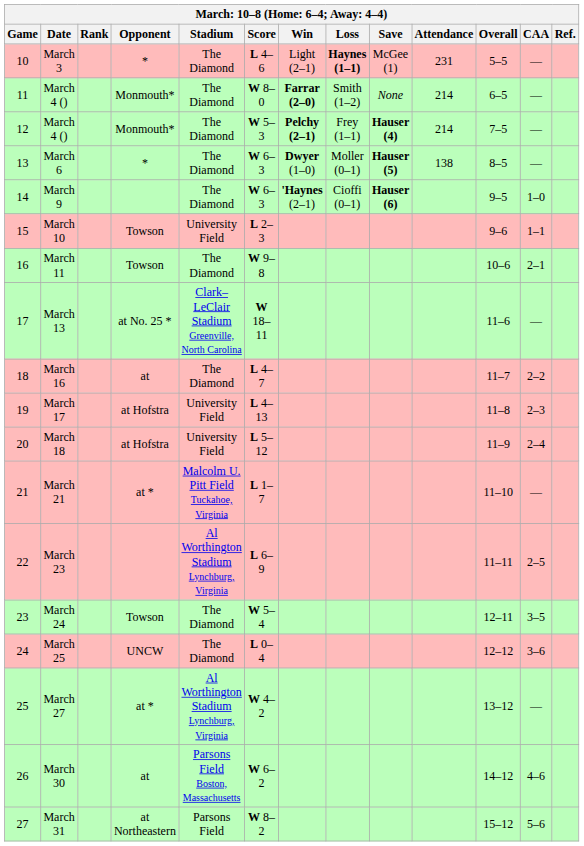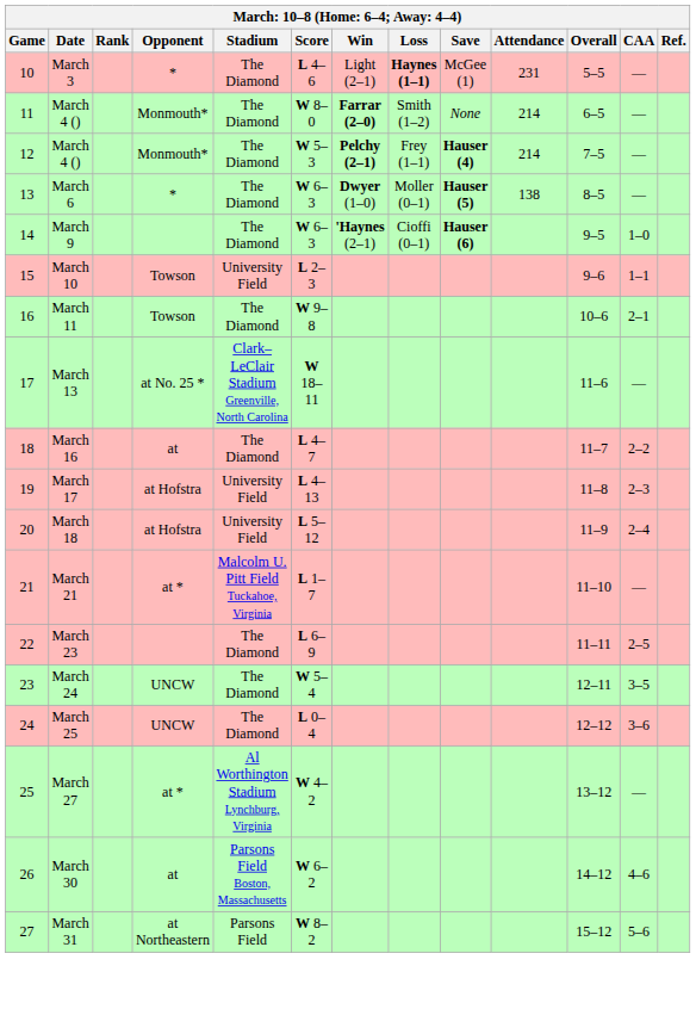March 23 | Stadium: Al Worthington Stadium Lynchburg, Virginia -> The Diamond
March 24 | Opponent: Towson -> UNCW
